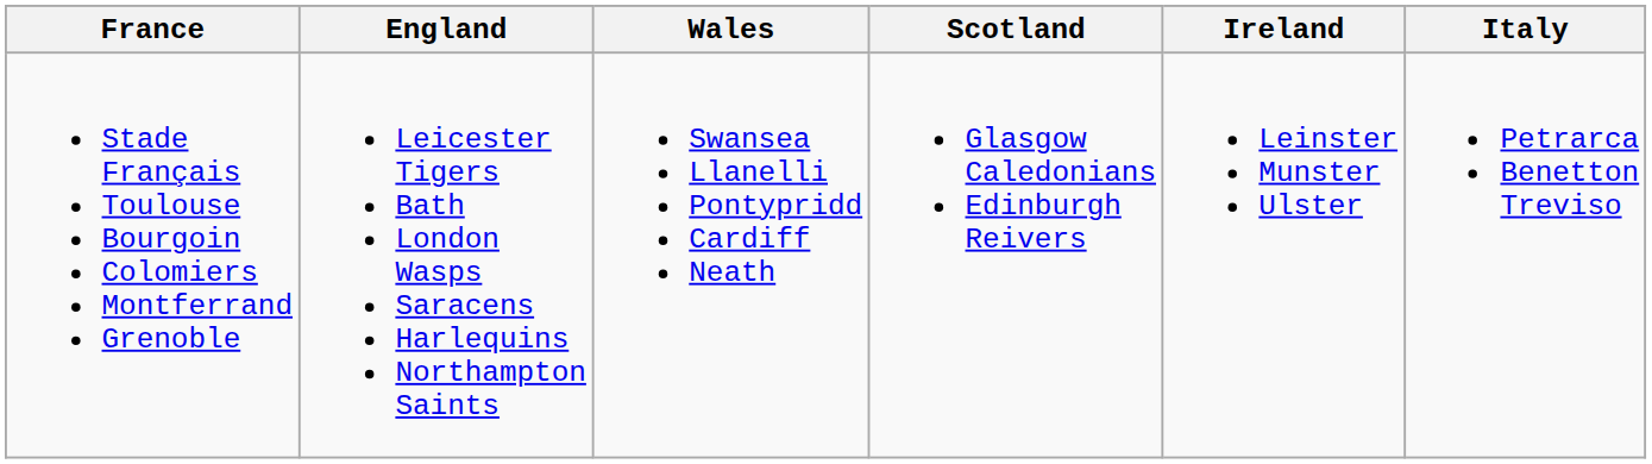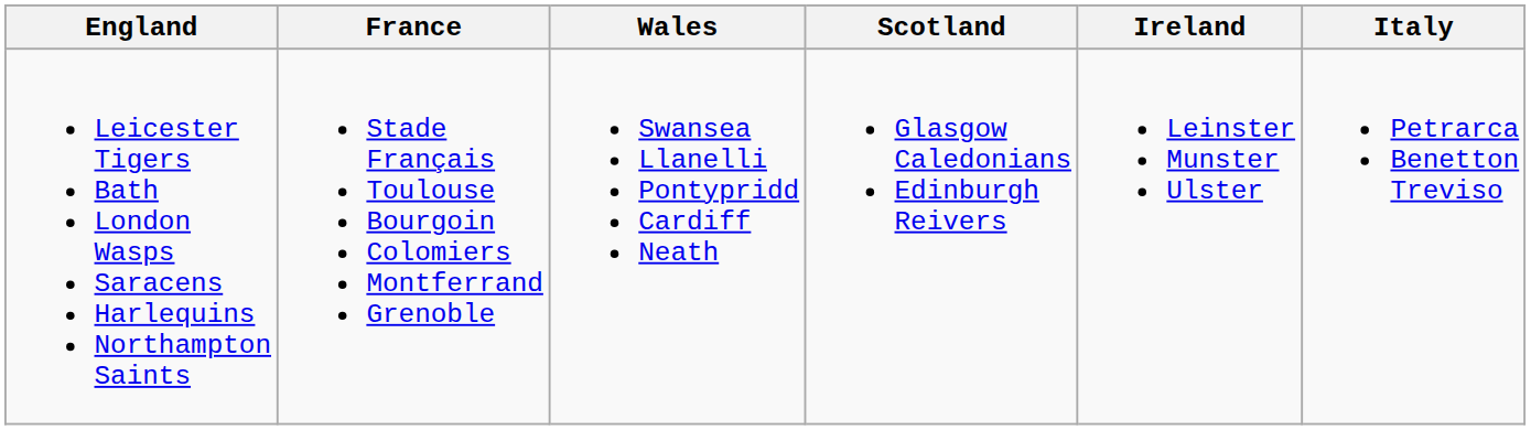columns swapped: France <-> England
